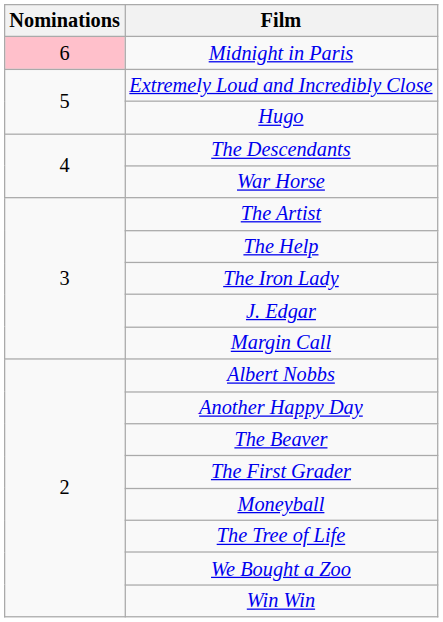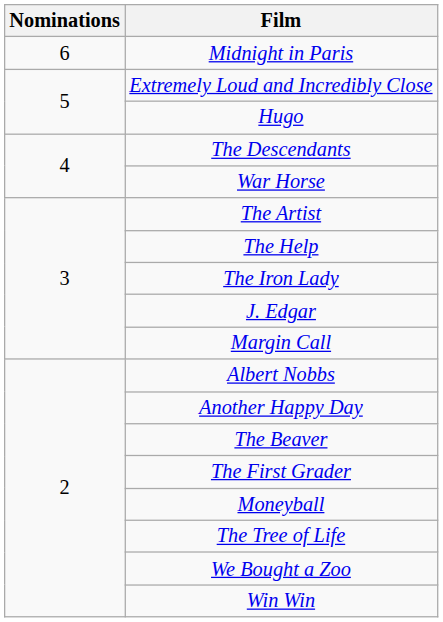Midnight in Paris | Nominations: pink background -> no background
